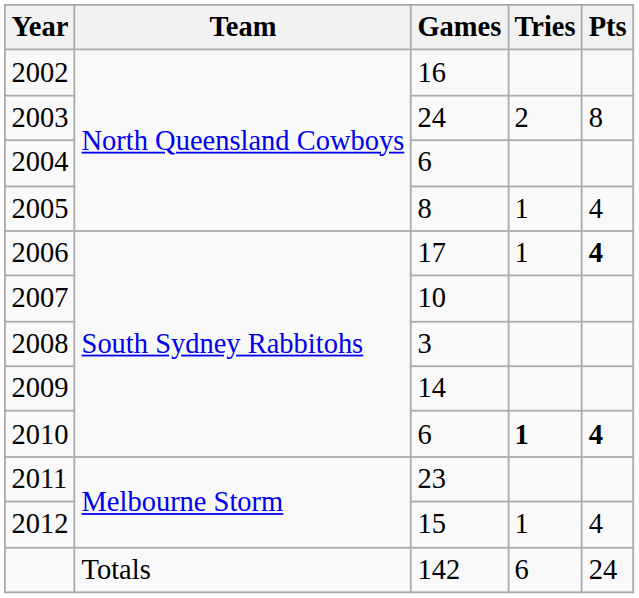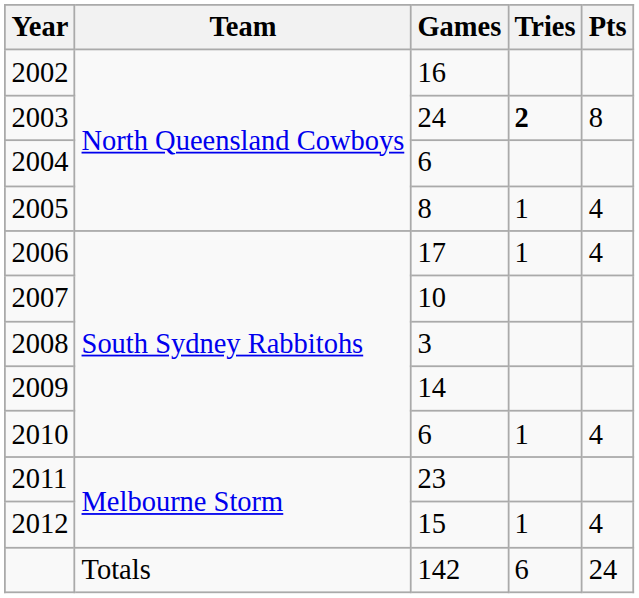2003 | Tries: normal -> bold
2006 | Pts: bold -> normal
2010 | Tries: bold -> normal
2010 | Pts: bold -> normal
